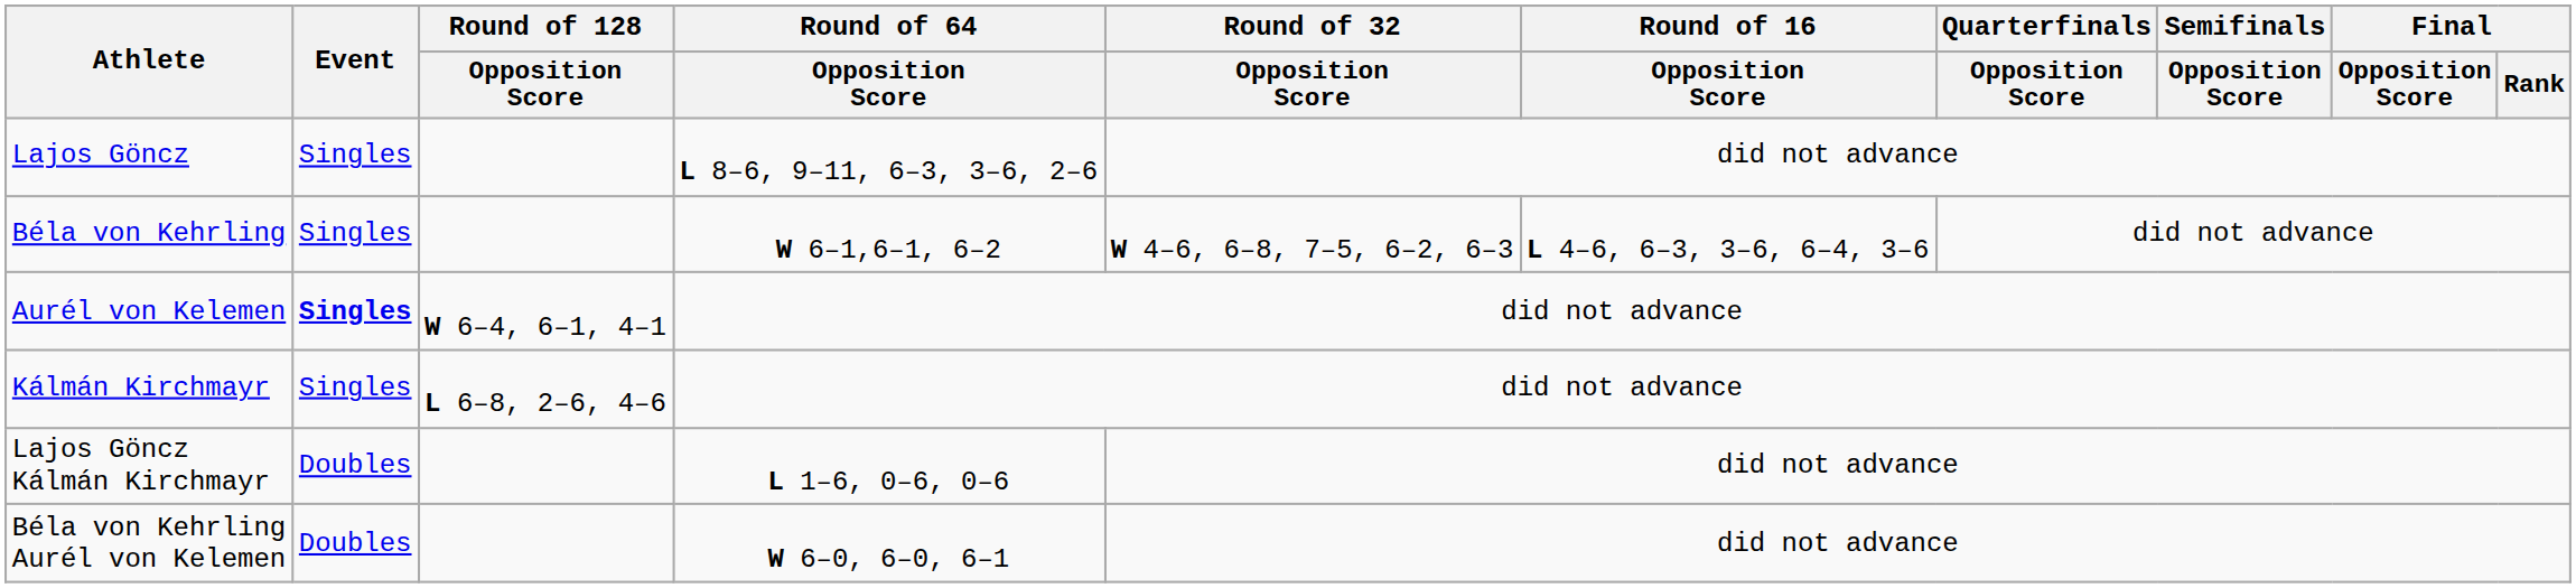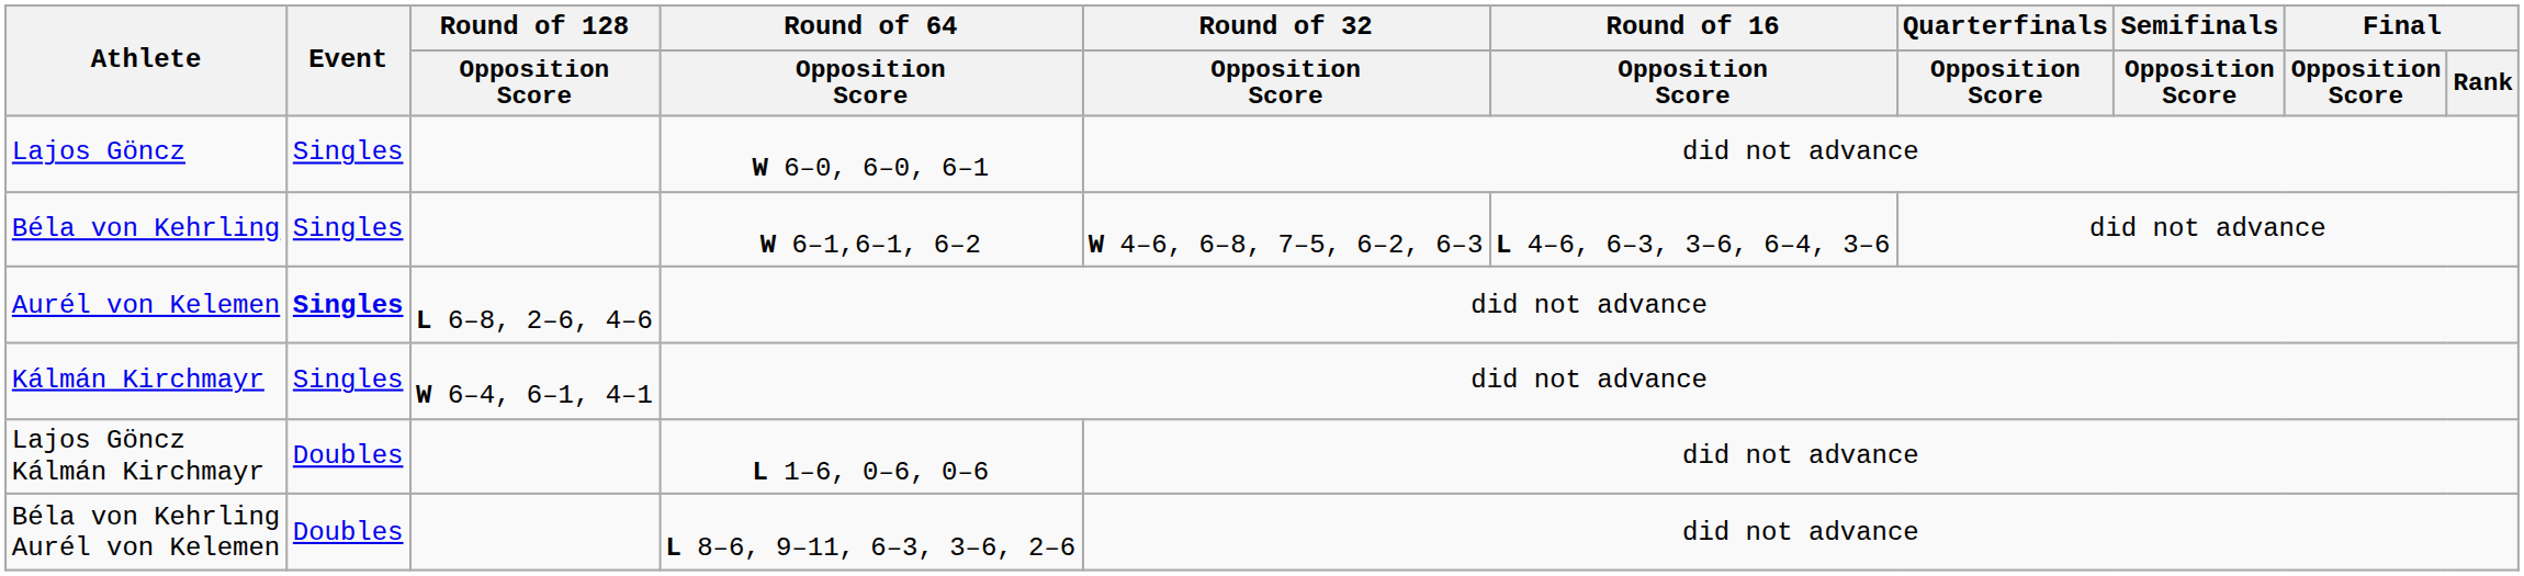Lajos Göncz | Round of 64 / Opposition Score: L 8–6, 9–11, 6–3, 3–6, 2–6 -> W 6–0, 6–0, 6–1
Aurél von Kelemen | Round of 128 / Opposition Score: W 6–4, 6–1, 4–1 -> L 6–8, 2–6, 4–6
Kálmán Kirchmayr | Round of 128 / Opposition Score: L 6–8, 2–6, 4–6 -> W 6–4, 6–1, 4–1
Béla von Kehrling Aurél von Kelemen | Round of 64 / Opposition Score: W 6–0, 6–0, 6–1 -> L 8–6, 9–11, 6–3, 3–6, 2–6
